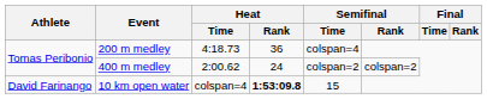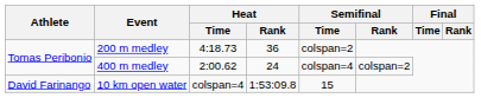200 m medley | Semifinal / Time: colspan=4 -> colspan=2
400 m medley | Semifinal / Time: colspan=2 -> colspan=4
10 km open water | Heat / Rank: bold -> normal
